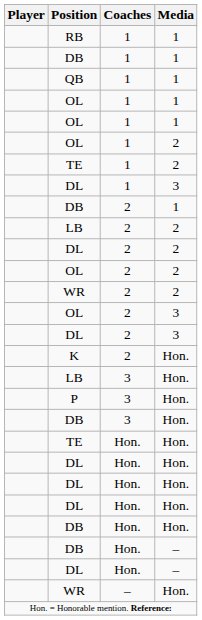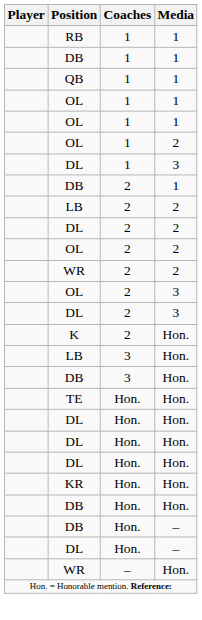- row: TE | 1 | 2
- row: P | 3 | Hon.
+ row: KR | Hon. | Hon.
